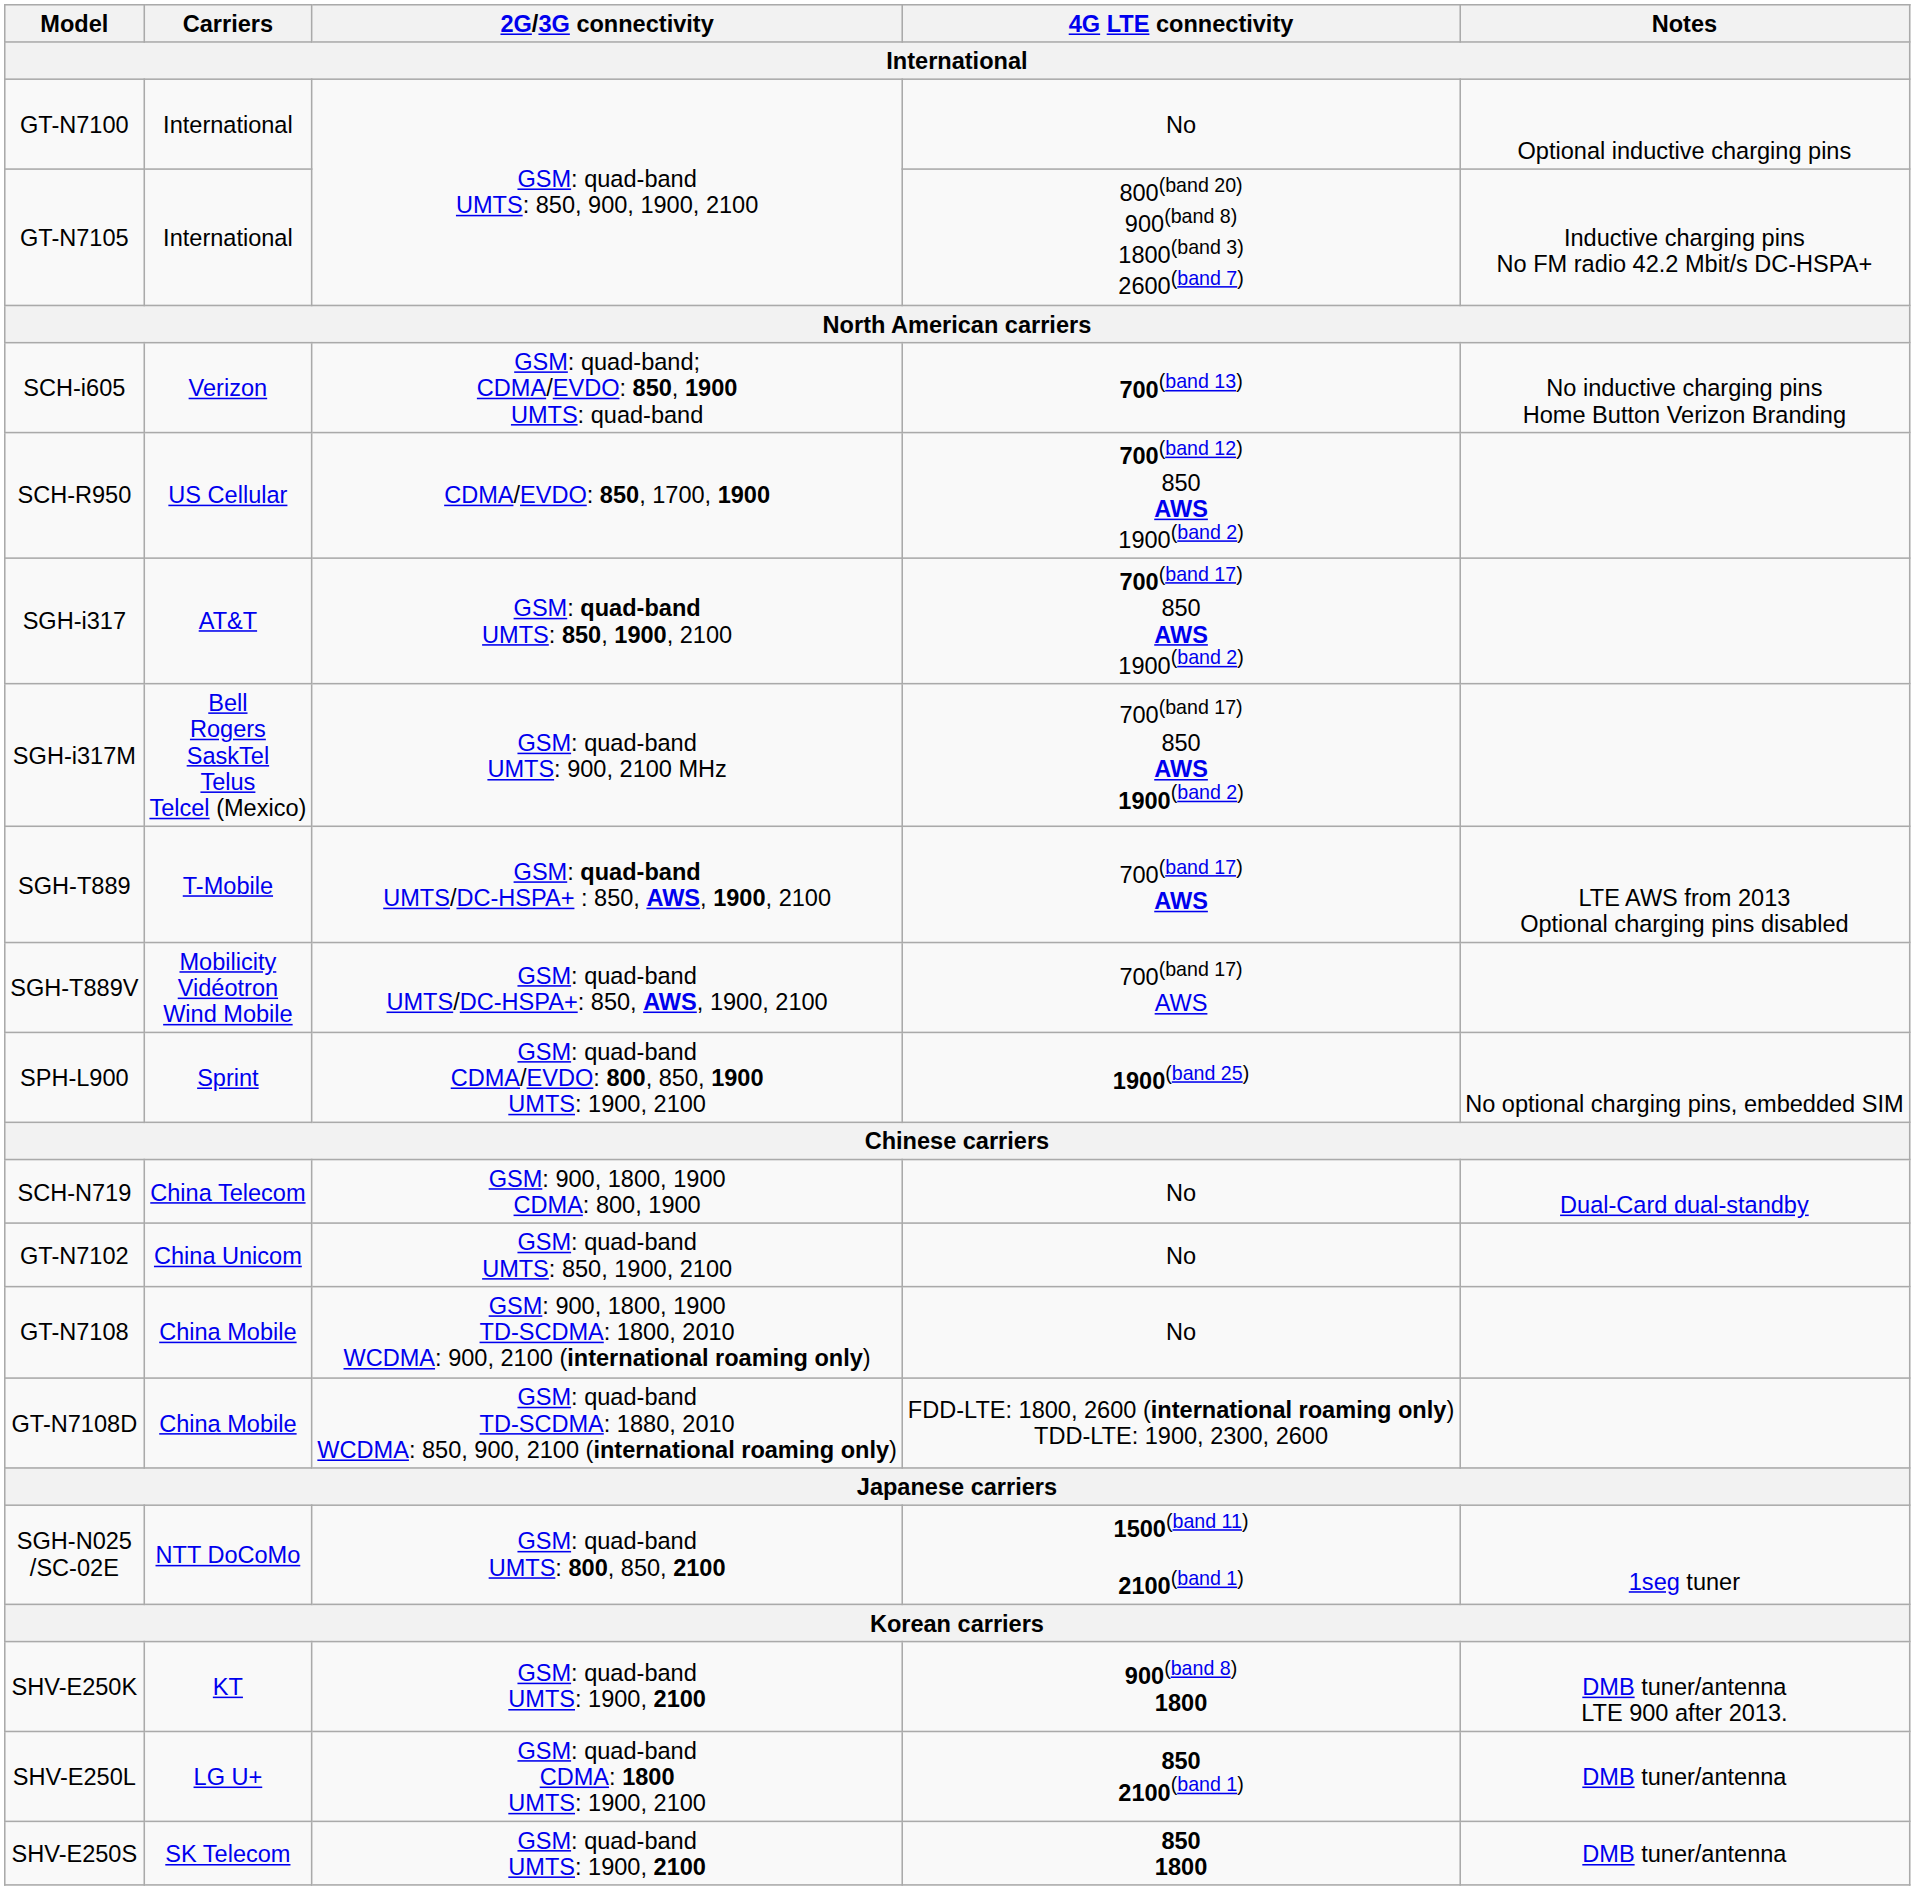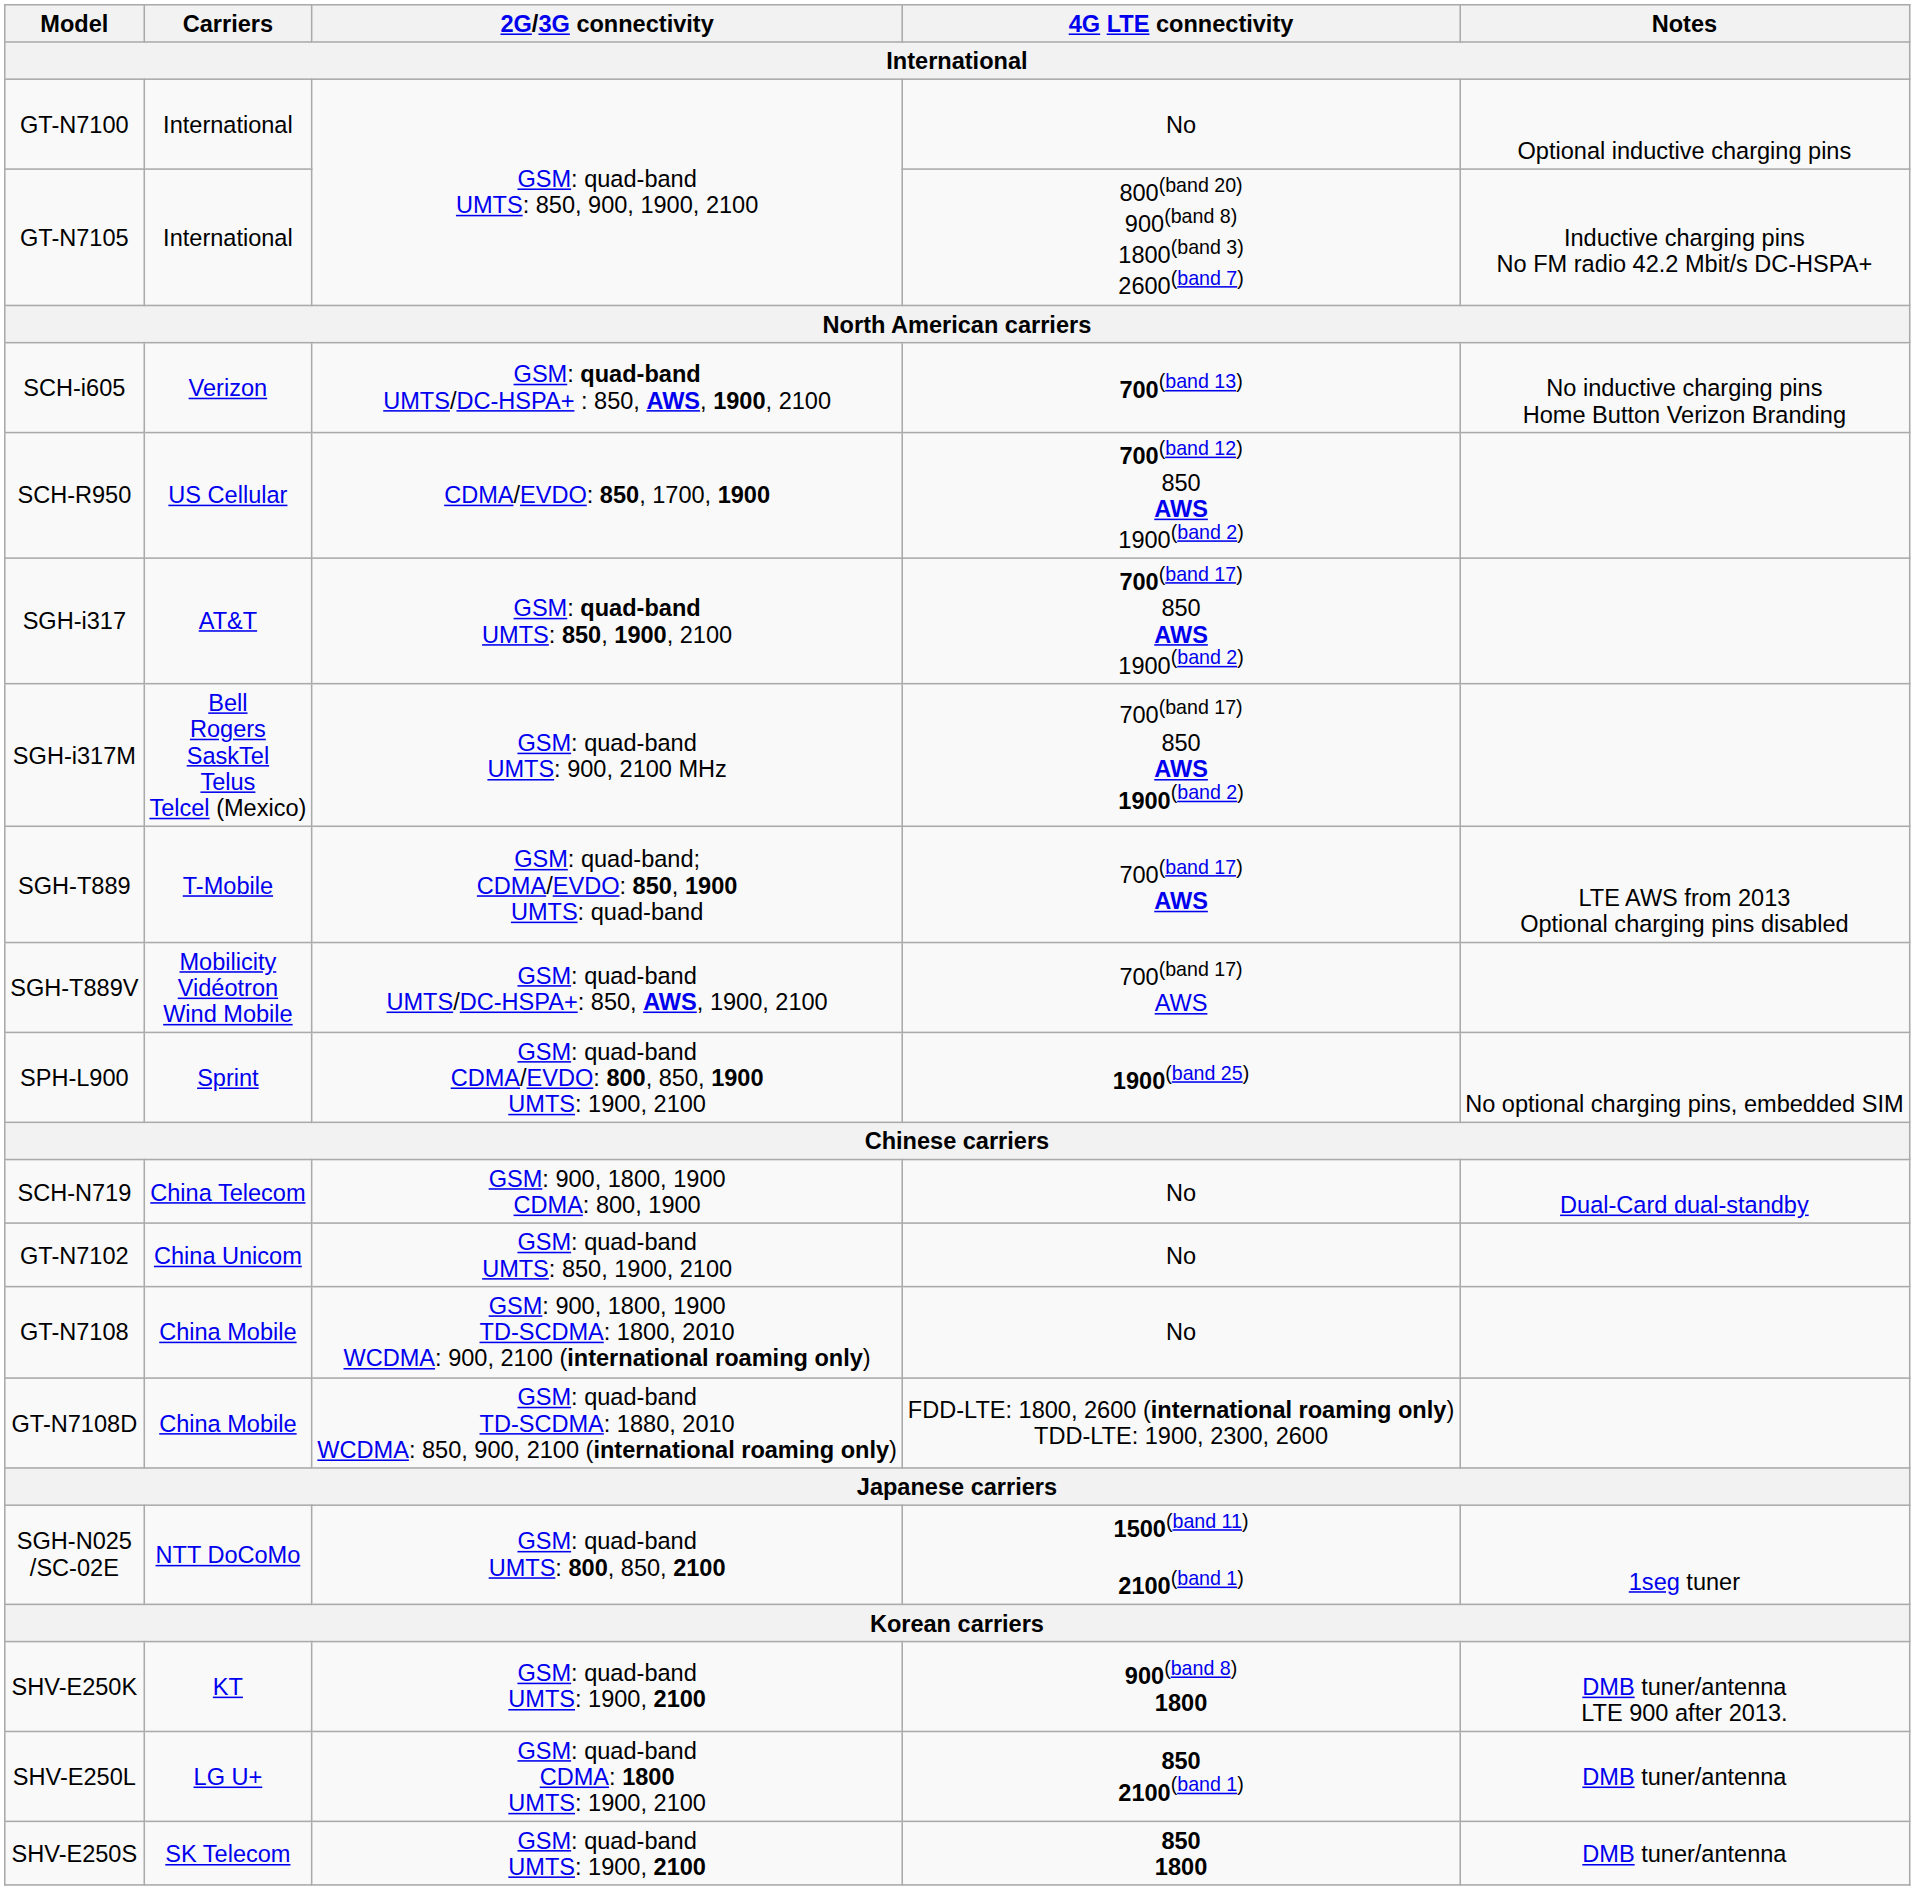SCH-i605 | 2G/3G connectivity: GSM: quad-band; CDMA/EVDO: 850, 1900 UMTS: quad-band -> GSM: quad-band UMTS/DC-HSPA+ : 850, AWS, 1900, 2100
SGH-T889 | 2G/3G connectivity: GSM: quad-band UMTS/DC-HSPA+ : 850, AWS, 1900, 2100 -> GSM: quad-band; CDMA/EVDO: 850, 1900 UMTS: quad-band
